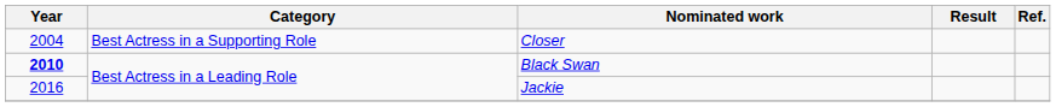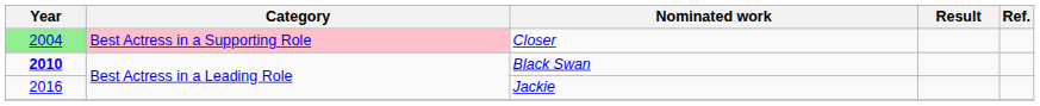Closer | Year: no background -> lightgreen background
Closer | Category: no background -> pink background
